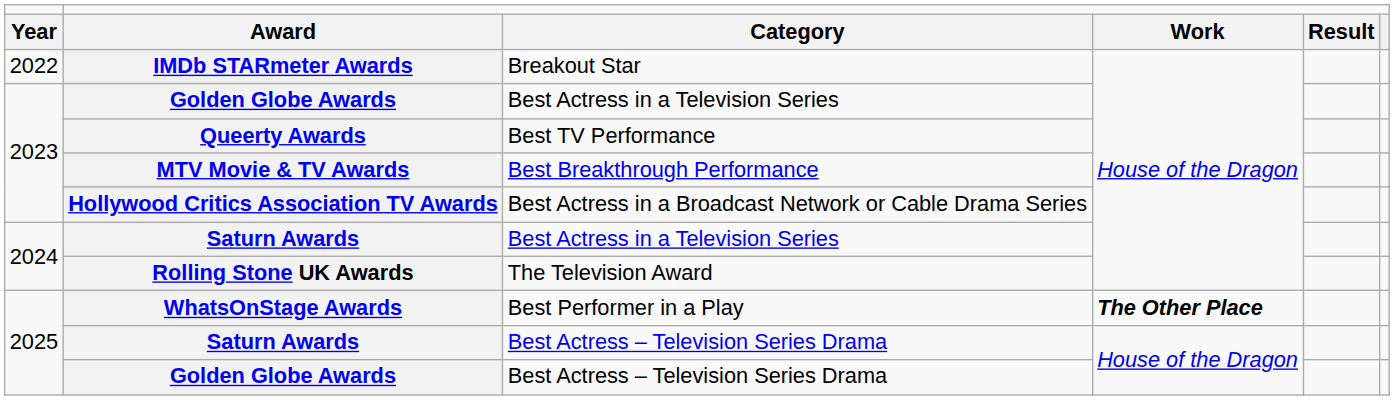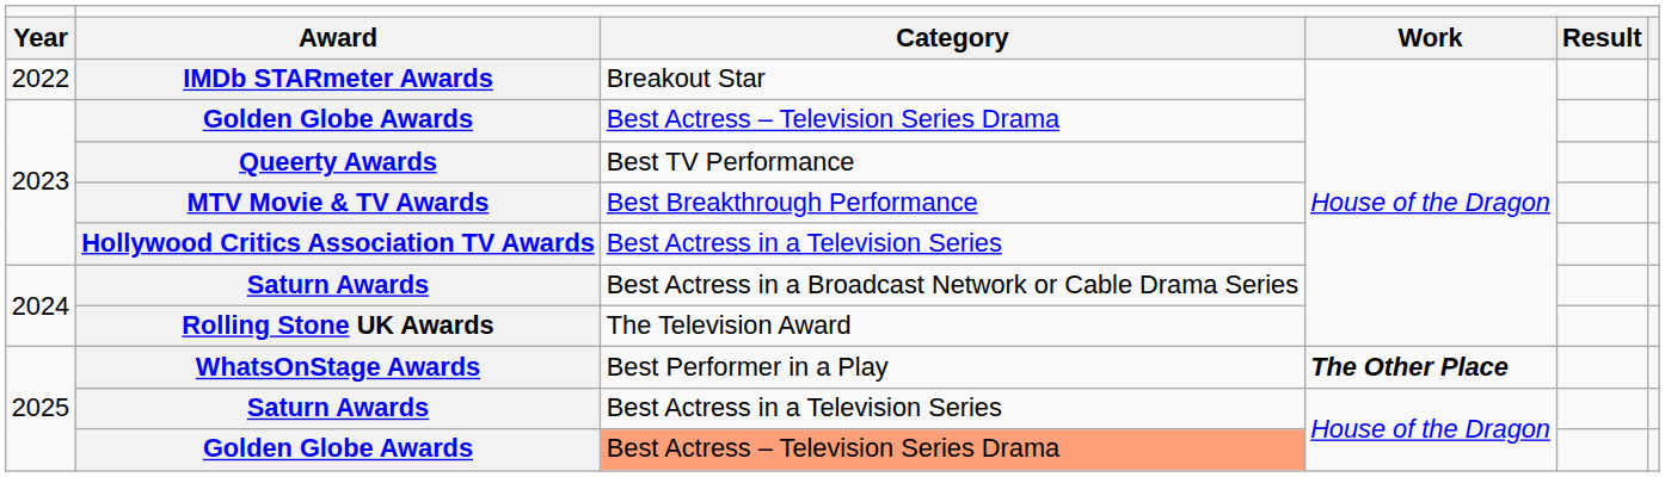2023 / Golden Globe Awards | column 3: Best Actress in a Television Series -> Best Actress – Television Series Drama
Hollywood Critics Association TV Awards | column 3: Best Actress in a Broadcast Network or Cable Drama Series -> Best Actress in a Television Series
2024 / Saturn Awards | column 3: Best Actress in a Television Series -> Best Actress in a Broadcast Network or Cable Drama Series
2025 / Saturn Awards | column 3: Best Actress – Television Series Drama -> Best Actress in a Television Series
2025 / Golden Globe Awards | column 3: no background -> lightsalmon background
